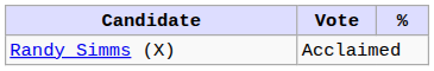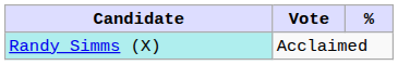Randy Simms (X) | Candidate: no background -> paleturquoise background
